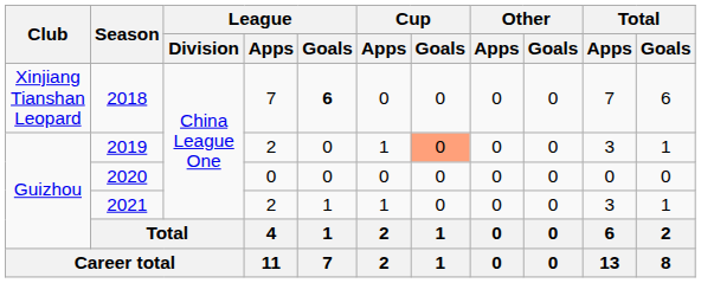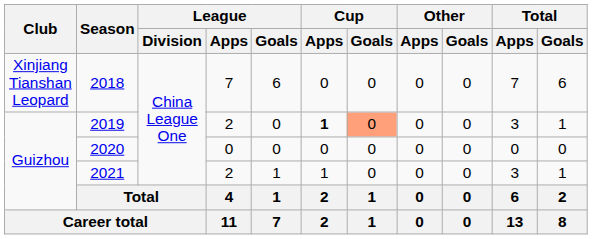2018 | League / Goals: bold -> normal
2019 | Cup / Apps: normal -> bold
